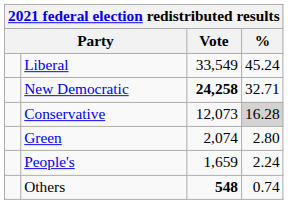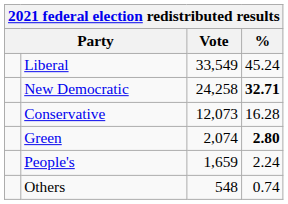New Democratic | Vote: bold -> normal
New Democratic | %: normal -> bold
Conservative | %: lightgrey background -> no background
Green | %: normal -> bold
Others | Vote: bold -> normal
